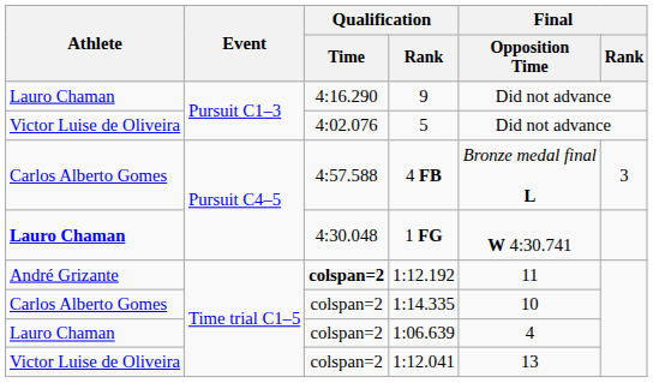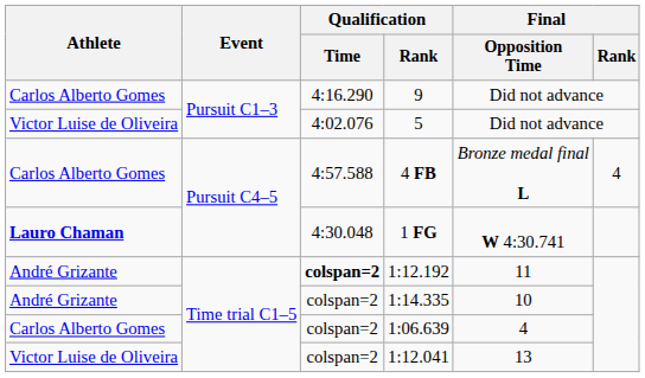9 | Athlete: Lauro Chaman -> Carlos Alberto Gomes
4 FB | Final / Rank: 3 -> 4
1:14.335 | Athlete: Carlos Alberto Gomes -> André Grizante
1:06.639 | Athlete: Lauro Chaman -> Carlos Alberto Gomes
